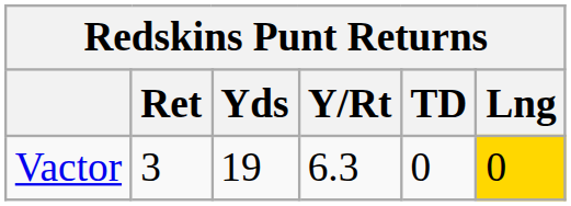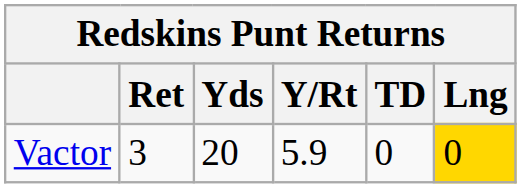Vactor | Yds: 19 -> 20
Vactor | Y/Rt: 6.3 -> 5.9
